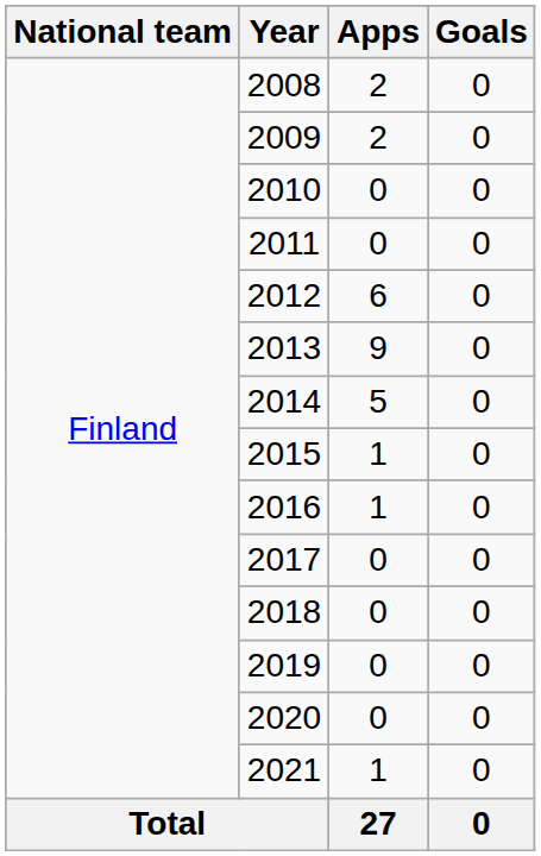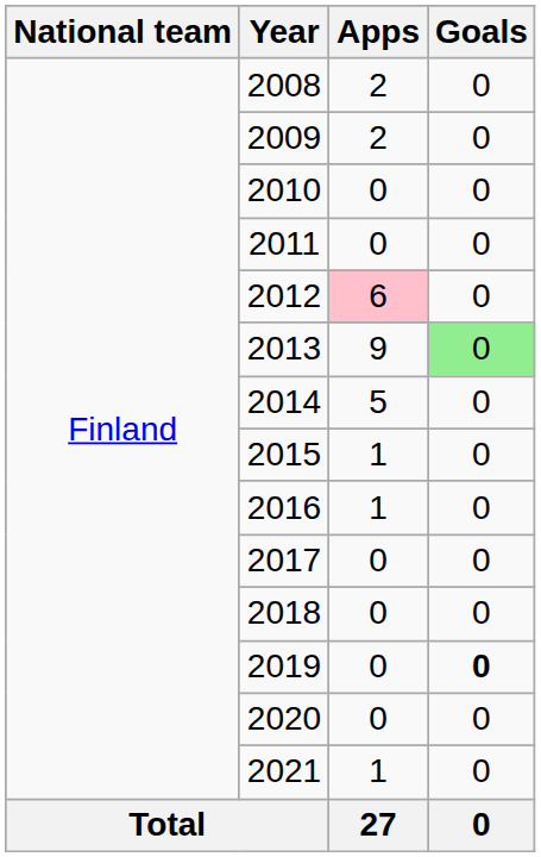2012 | Apps: no background -> pink background
2013 | Goals: no background -> lightgreen background
2019 | Goals: normal -> bold
